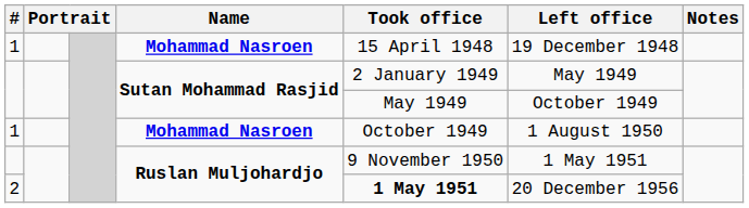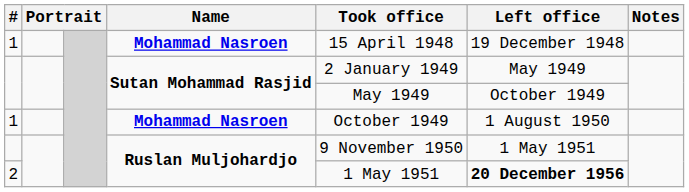2 | Took office: bold -> normal
2 | Left office: normal -> bold
